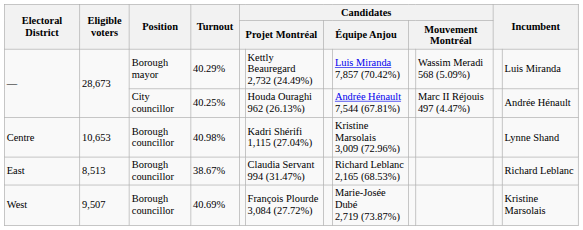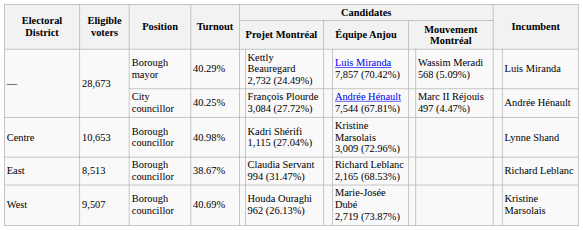40.25% | column 6: Houda Ouraghi 962 (26.13%) -> François Plourde 3,084 (27.72%)
40.69% | column 6: François Plourde 3,084 (27.72%) -> Houda Ouraghi 962 (26.13%)
